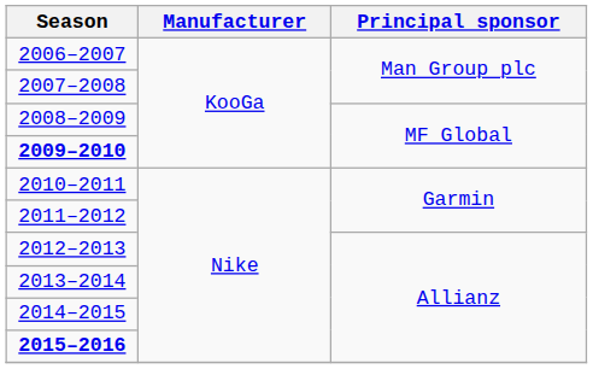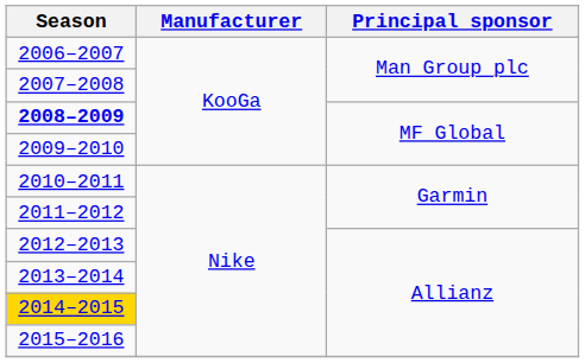2008–2009 | Season: normal -> bold
2009–2010 | Season: bold -> normal
2014–2015 | Season: no background -> gold background
2015–2016 | Season: bold -> normal
